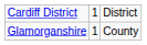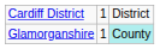Glamorganshire | column 3: no background -> paleturquoise background
